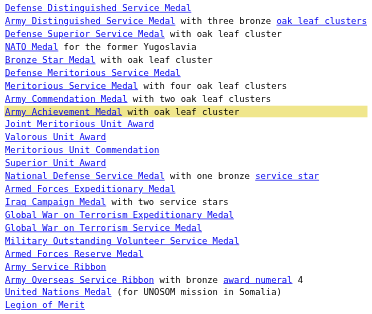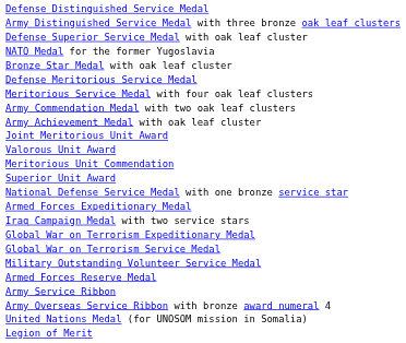row 9 | column 1: khaki background -> no background
